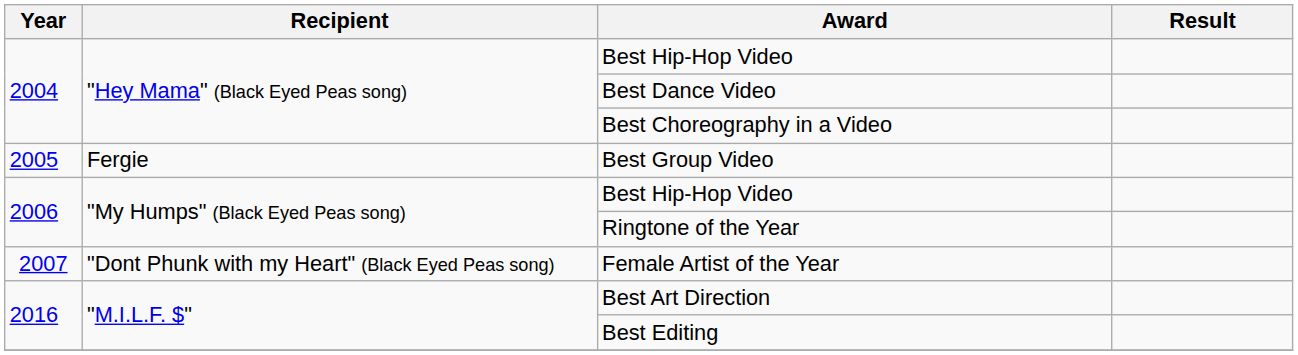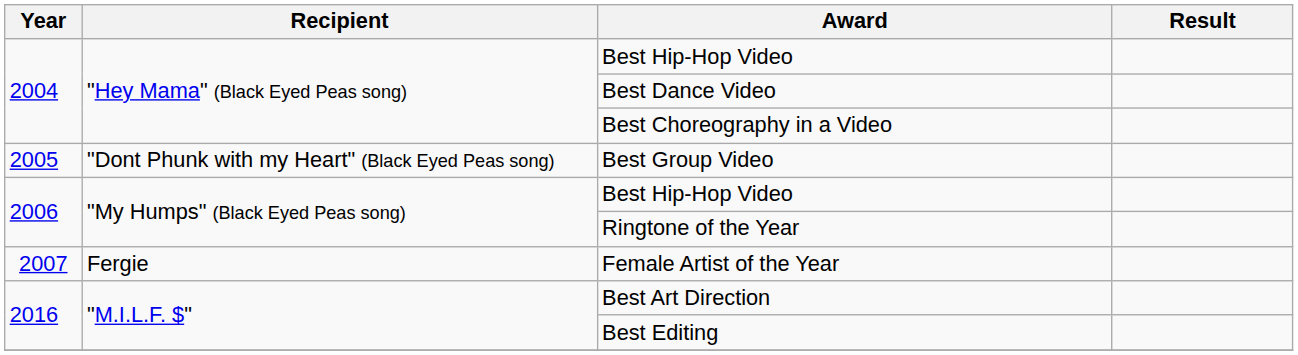Best Group Video | Recipient: Fergie -> "Dont Phunk with my Heart" (Black Eyed Peas song)
Female Artist of the Year | Recipient: "Dont Phunk with my Heart" (Black Eyed Peas song) -> Fergie
